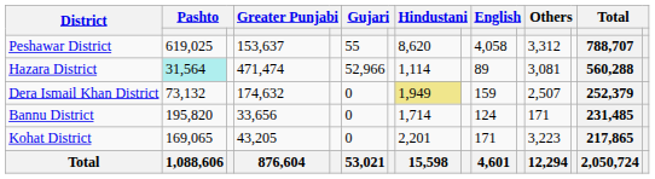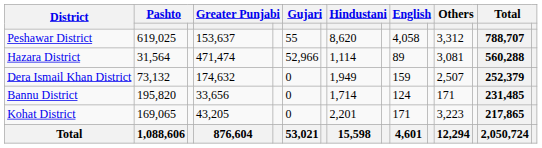Hazara District | column 2: paleturquoise background -> no background
Dera Ismail Khan District | column 8: khaki background -> no background
